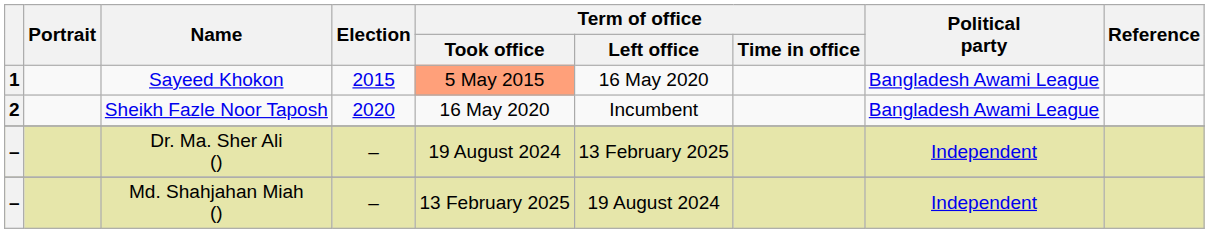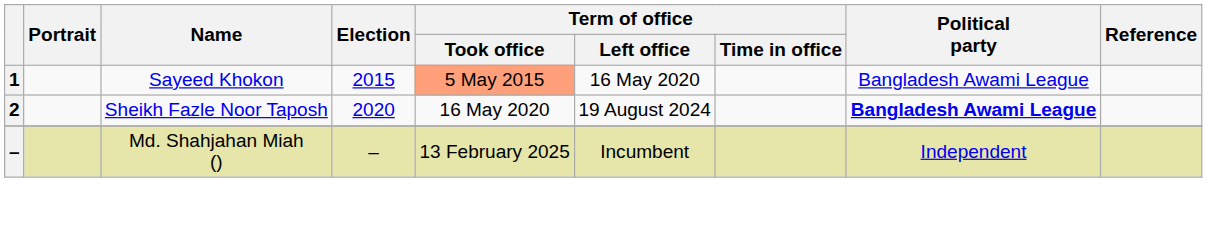Sheikh Fazle Noor Taposh | Term of office / Left office: Incumbent -> 19 August 2024
Sheikh Fazle Noor Taposh | Political party: normal -> bold
- row: – | Dr. Ma. Sher Ali () | – | 19 August 2024 | 13 February 2025 | Independent
Md. Shahjahan Miah () | Term of office / Left office: 19 August 2024 -> Incumbent
